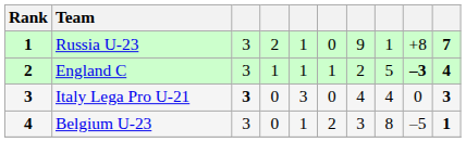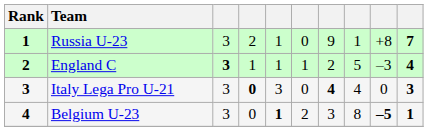England C | column 3: normal -> bold
England C | column 9: bold -> normal
Italy Lega Pro U-21 | column 3: bold -> normal
Italy Lega Pro U-21 | column 4: normal -> bold
Italy Lega Pro U-21 | column 7: normal -> bold
Belgium U-23 | column 5: normal -> bold
Belgium U-23 | column 9: normal -> bold
